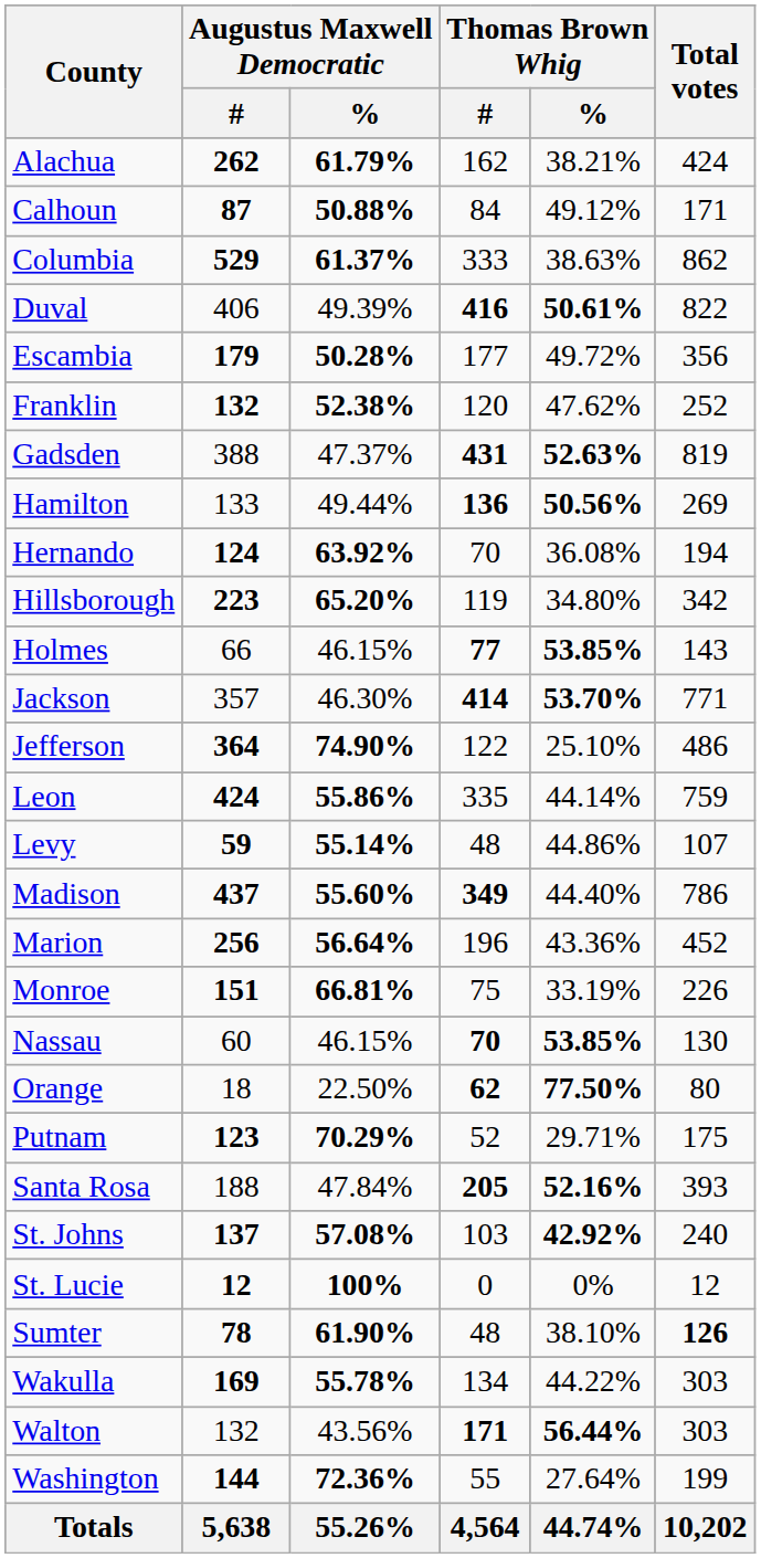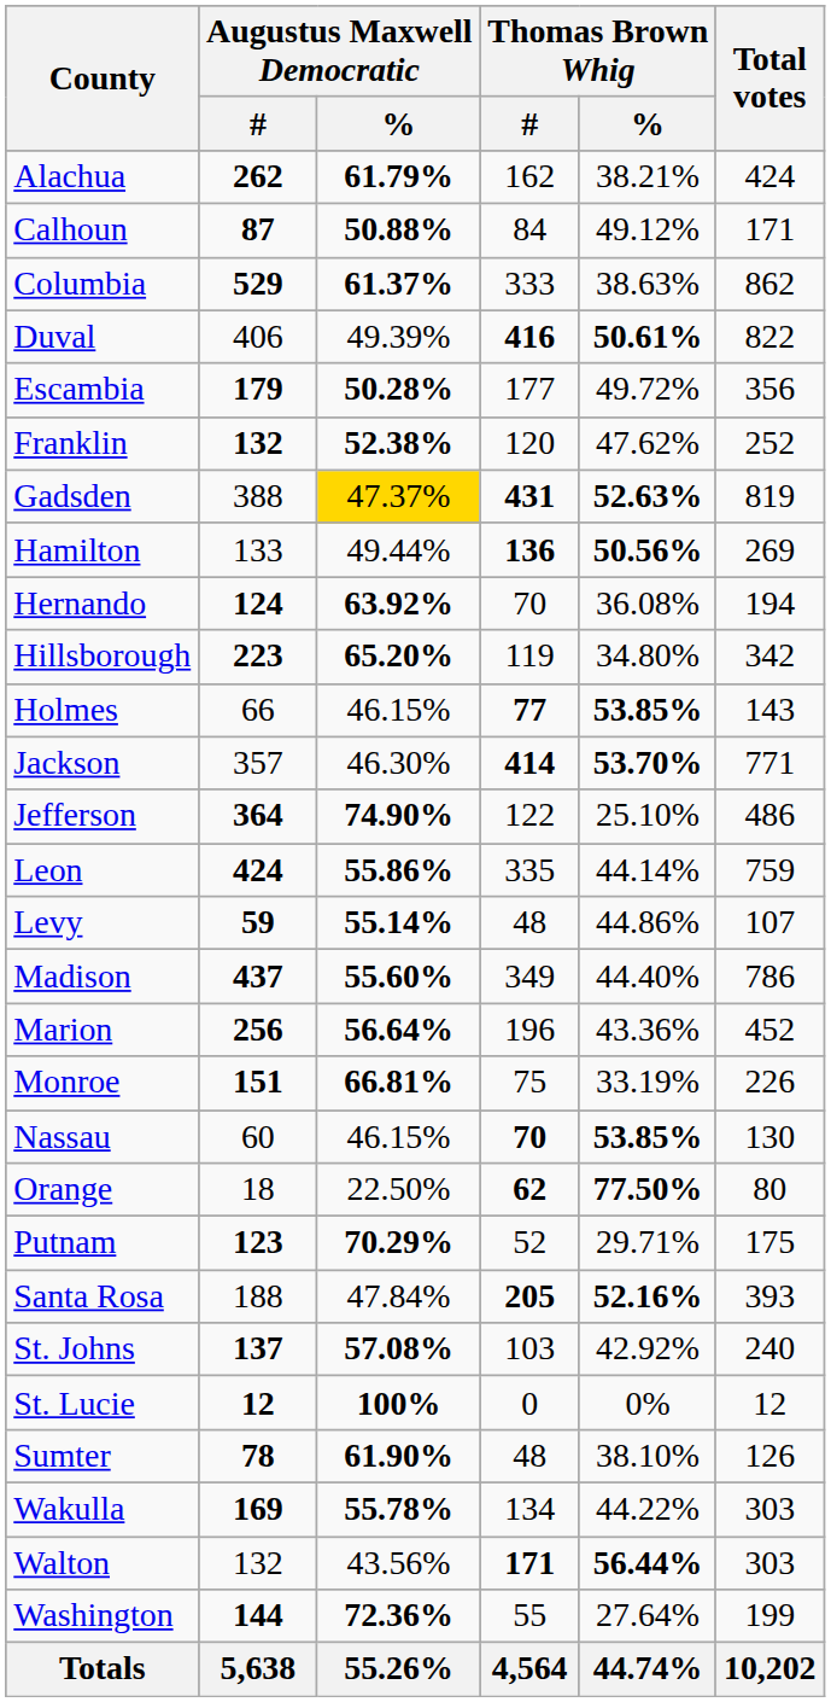Gadsden | Augustus Maxwell Democratic / %: no background -> gold background
Madison | Thomas Brown Whig / #: bold -> normal
St. Johns | Thomas Brown Whig / %: bold -> normal
Sumter | Total votes: bold -> normal
